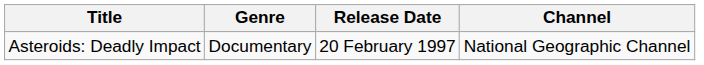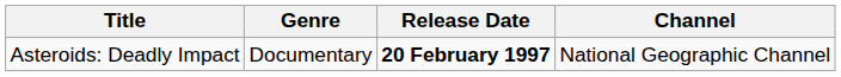Asteroids: Deadly Impact | Release Date: normal -> bold
